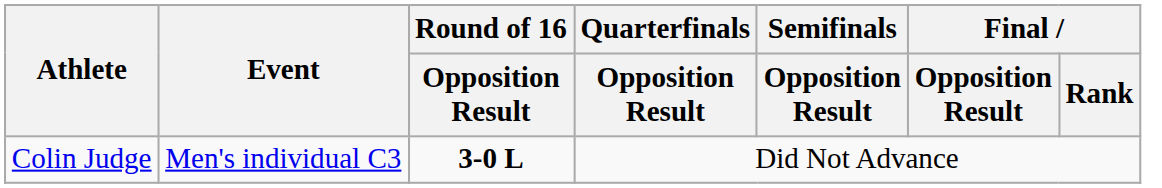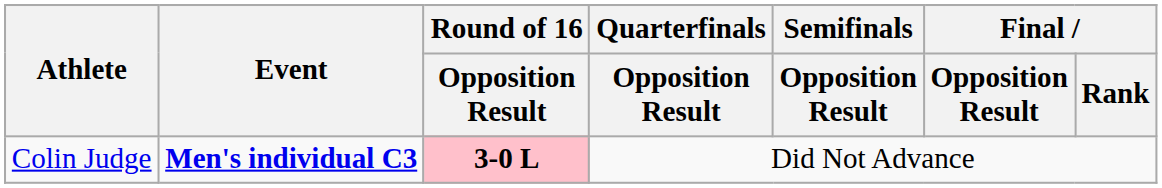Colin Judge | Event: normal -> bold
Colin Judge | Round of 16 / Opposition Result: no background -> pink background
